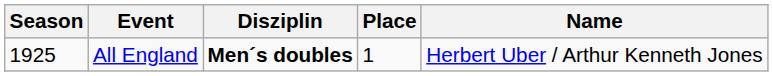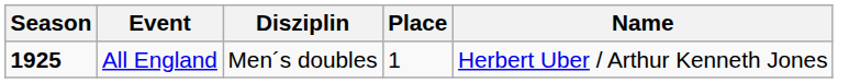row 2 | Season: normal -> bold
row 2 | Disziplin: bold -> normal
